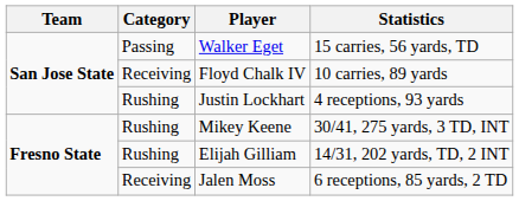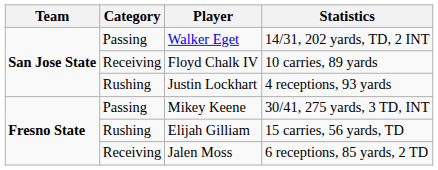Walker Eget | Statistics: 15 carries, 56 yards, TD -> 14/31, 202 yards, TD, 2 INT
Mikey Keene | Category: Rushing -> Passing
Elijah Gilliam | Statistics: 14/31, 202 yards, TD, 2 INT -> 15 carries, 56 yards, TD
